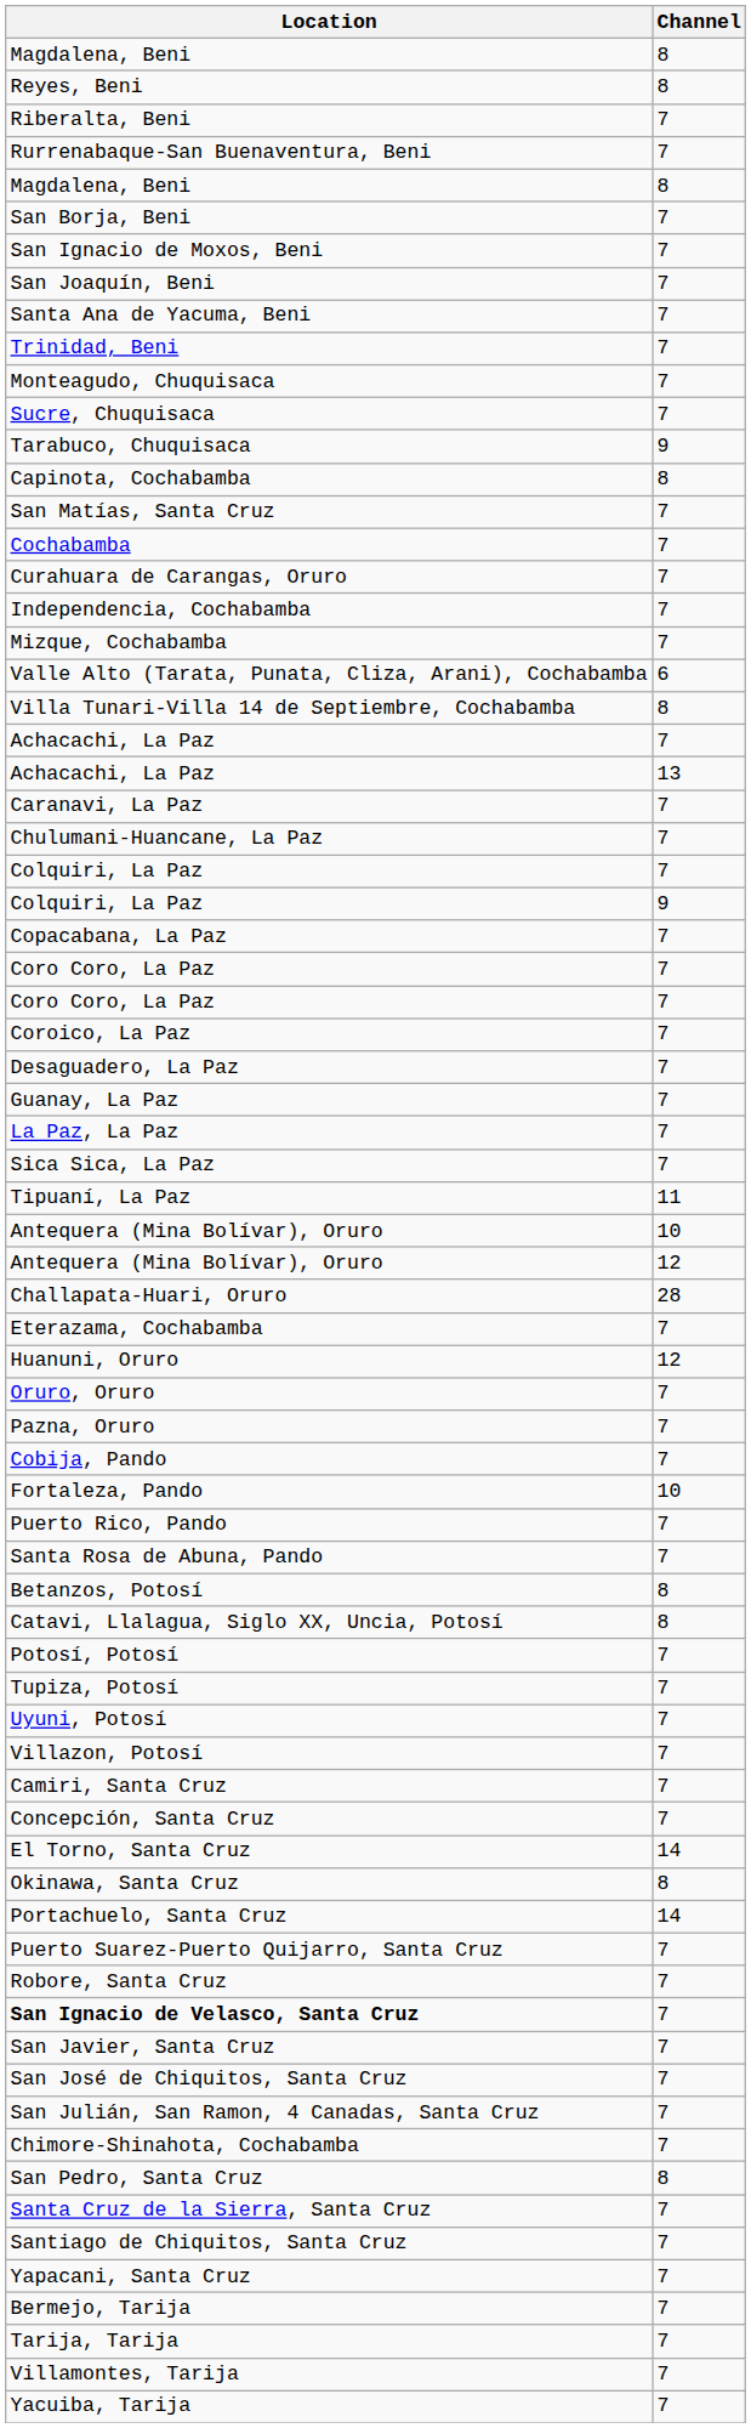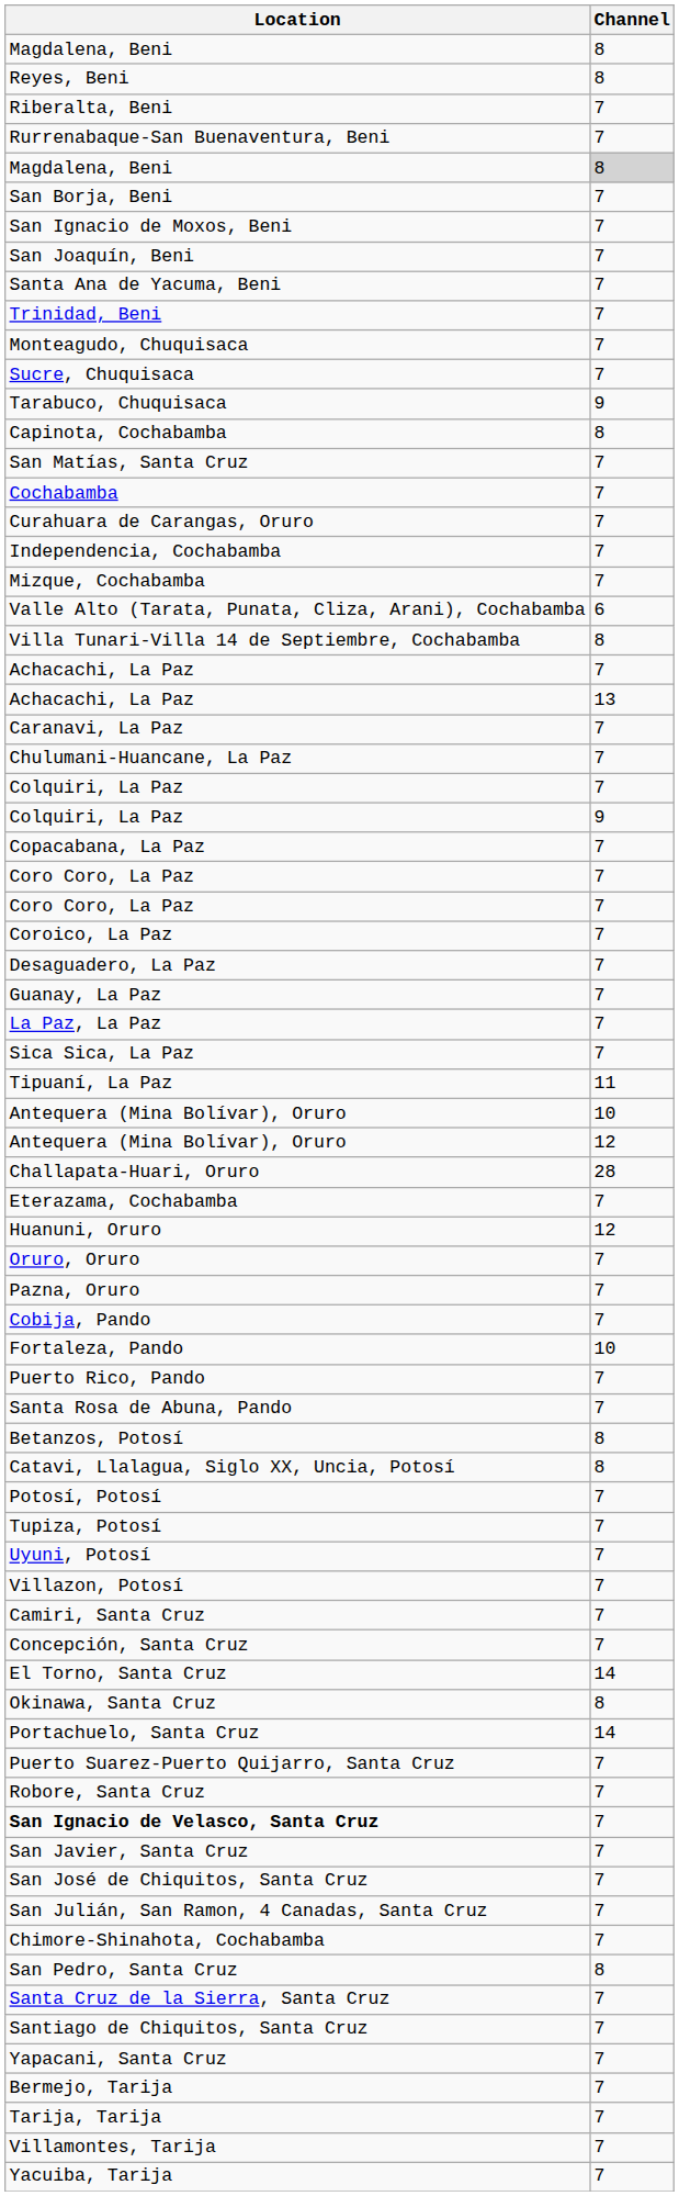row 6 | Channel: no background -> lightgrey background
